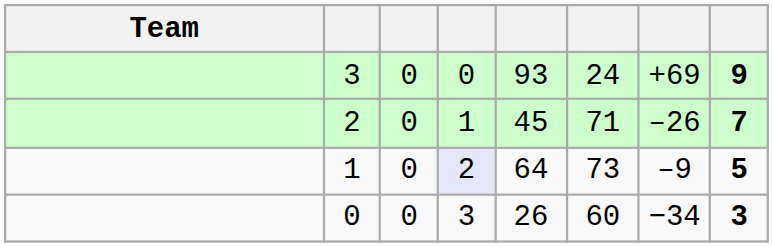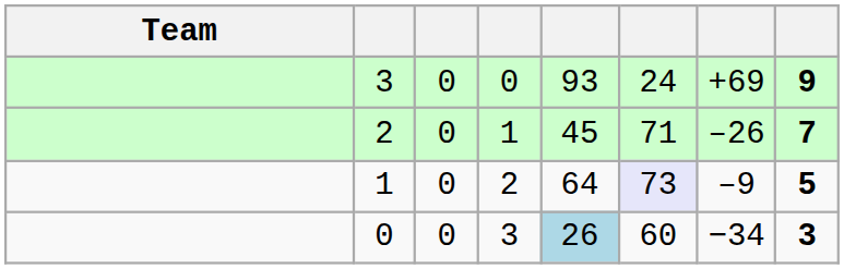row 4 | column 4: lavender background -> no background
row 4 | column 6: no background -> lavender background
row 5 | column 5: no background -> lightblue background
